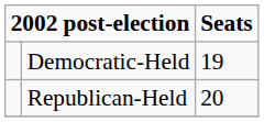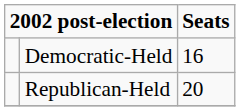Democratic-Held | column 3: 19 -> 16
